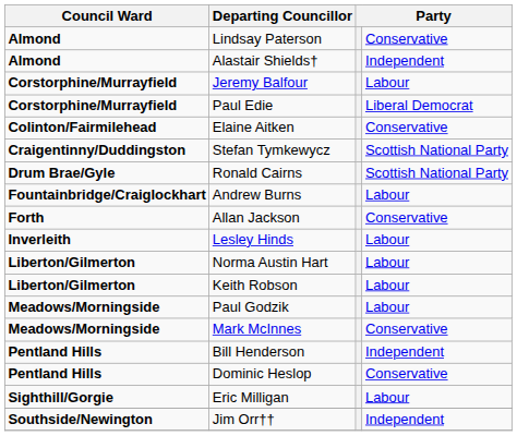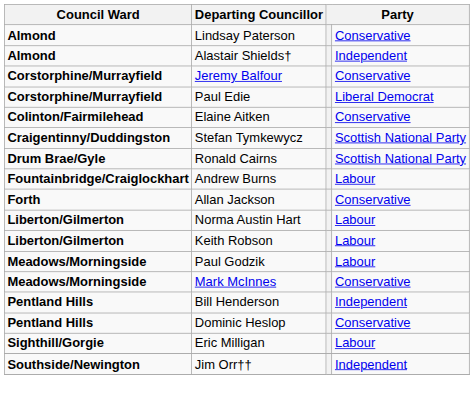Jeremy Balfour | column 4: Labour -> Conservative
- row: Inverleith | Lesley Hinds | Labour
